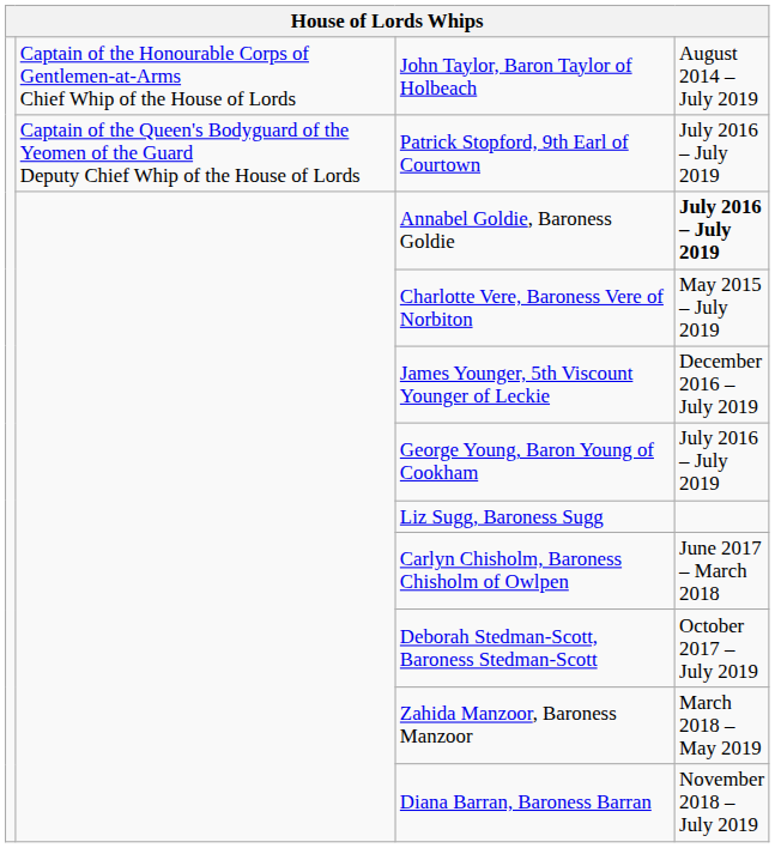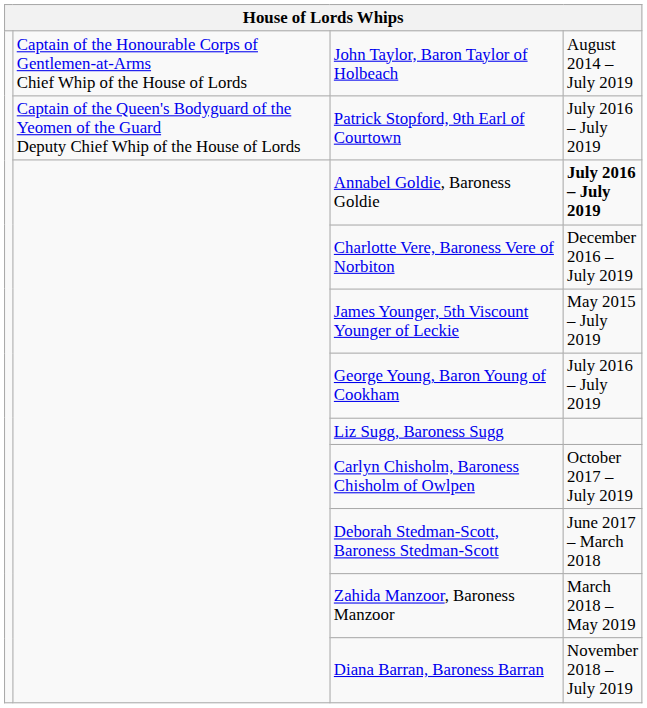Charlotte Vere, Baroness Vere of Norbiton | column 4: May 2015 – July 2019 -> December 2016 – July 2019
James Younger, 5th Viscount Younger of Leckie | column 4: December 2016 – July 2019 -> May 2015 – July 2019
Carlyn Chisholm, Baroness Chisholm of Owlpen | column 4: June 2017 – March 2018 -> October 2017 – July 2019
Deborah Stedman-Scott, Baroness Stedman-Scott | column 4: October 2017 – July 2019 -> June 2017 – March 2018
